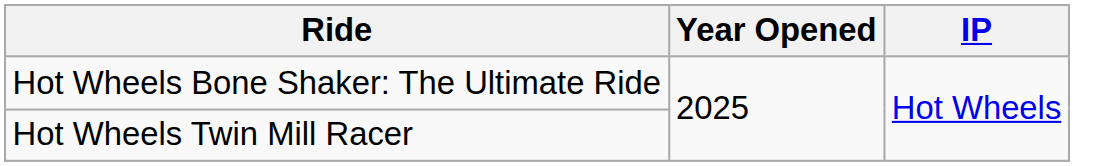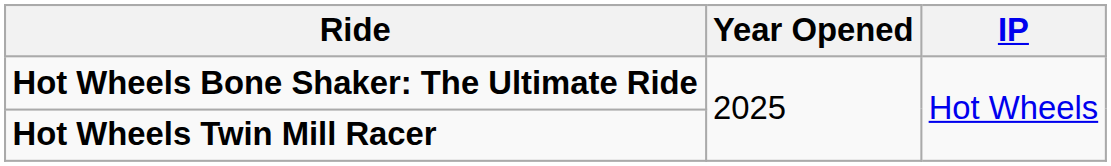Hot Wheels Bone Shaker: The Ultimate Ride | Ride: normal -> bold
Hot Wheels Twin Mill Racer | Ride: normal -> bold
